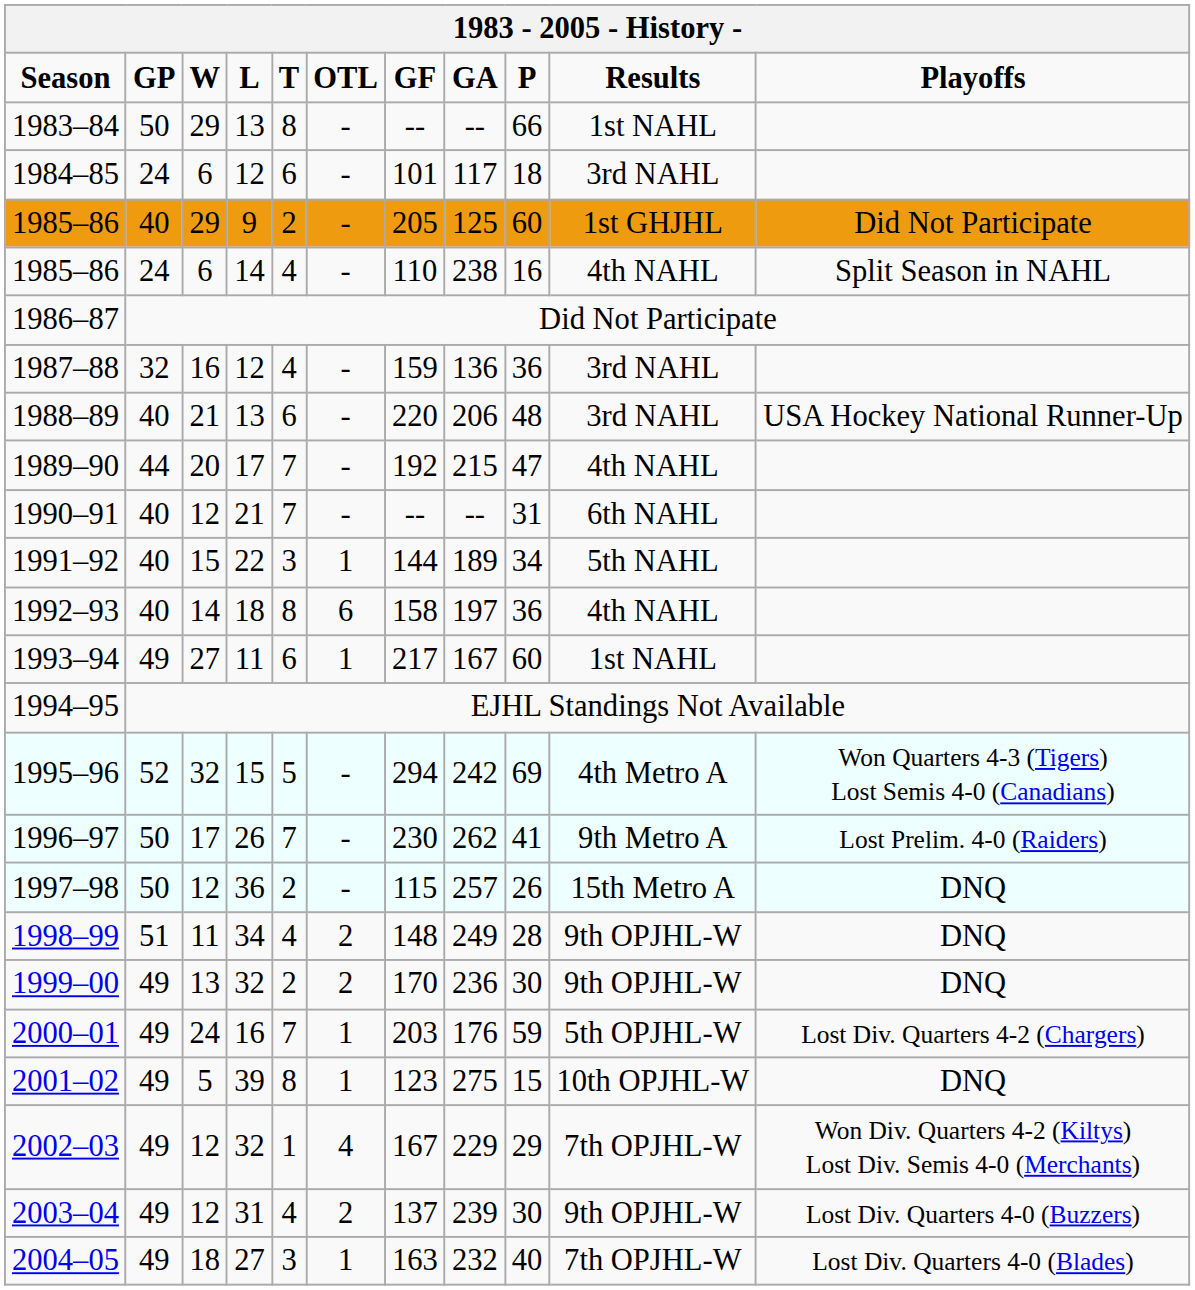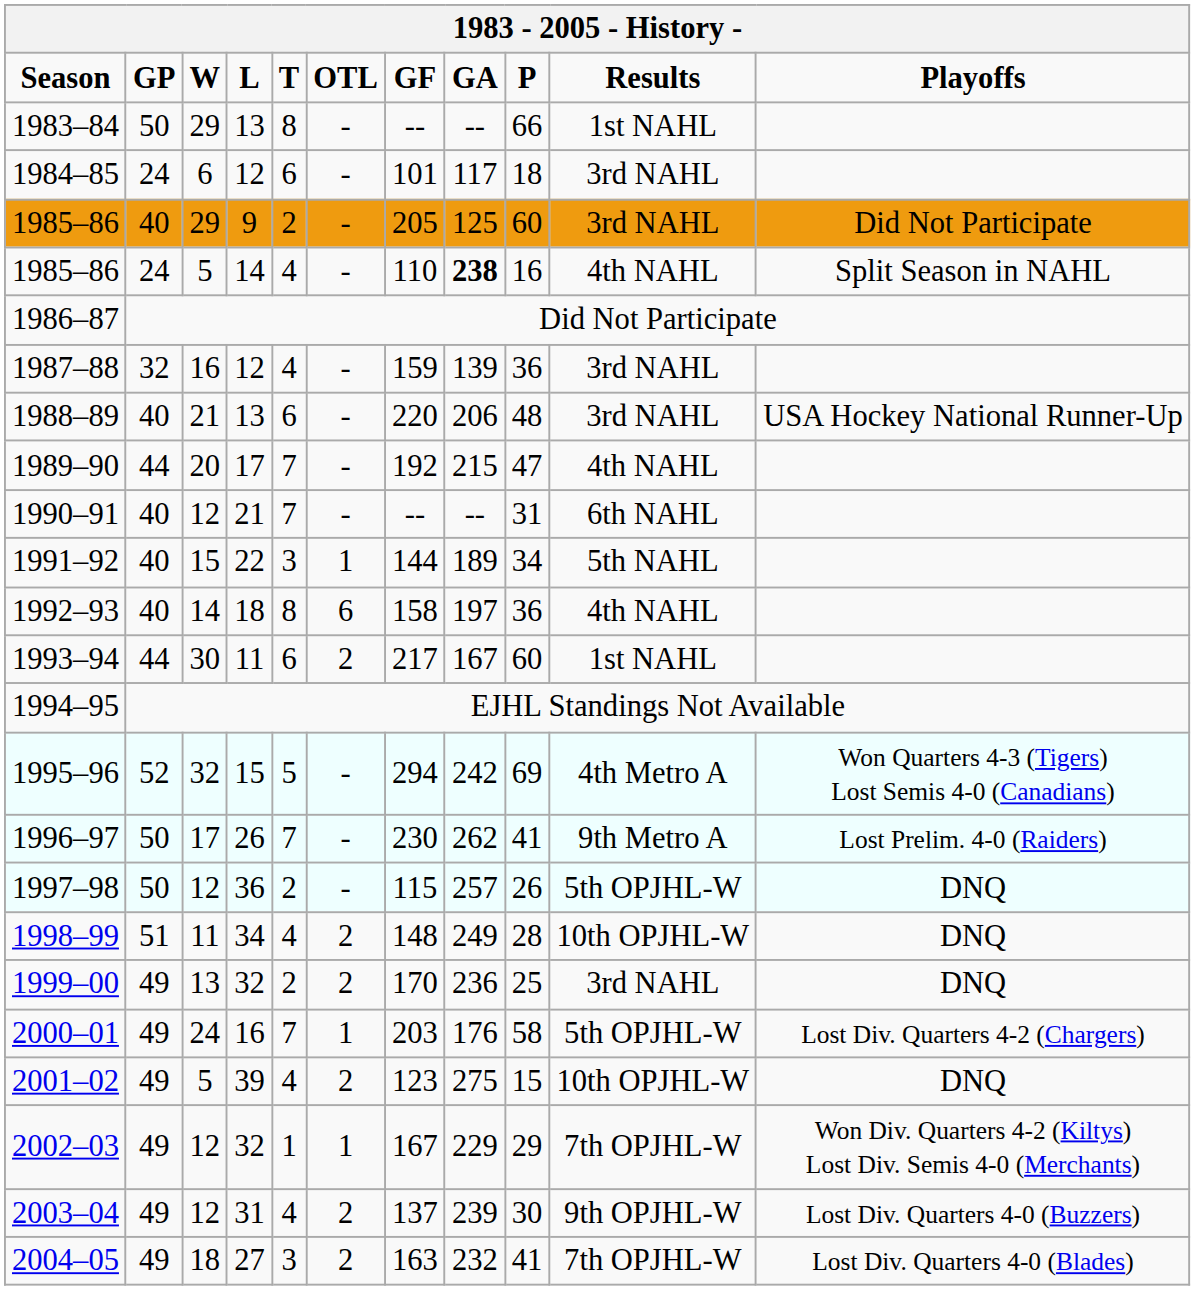1985–86 / 9 | Results: 1st GHJHL -> 3rd NAHL
1985–86 / 14 | W: 6 -> 5
1985–86 / 14 | GA: normal -> bold
1987–88 | GA: 136 -> 139
1993–94 | GP: 49 -> 44
1993–94 | W: 27 -> 30
1993–94 | OTL: 1 -> 2
1997–98 | Results: 15th Metro A -> 5th OPJHL-W
1998–99 | Results: 9th OPJHL-W -> 10th OPJHL-W
1999–00 | P: 30 -> 25
1999–00 | Results: 9th OPJHL-W -> 3rd NAHL
2000–01 | P: 59 -> 58
2001–02 | T: 8 -> 4
2001–02 | OTL: 1 -> 2
2002–03 | OTL: 4 -> 1
2004–05 | OTL: 1 -> 2
2004–05 | P: 40 -> 41
